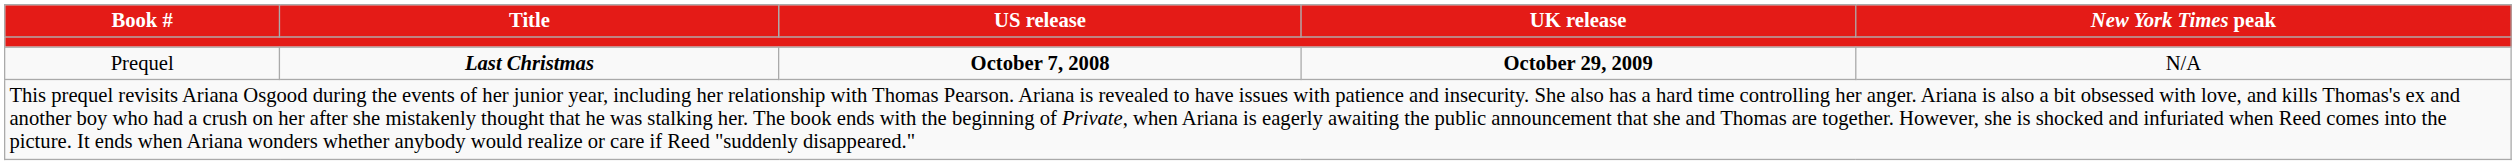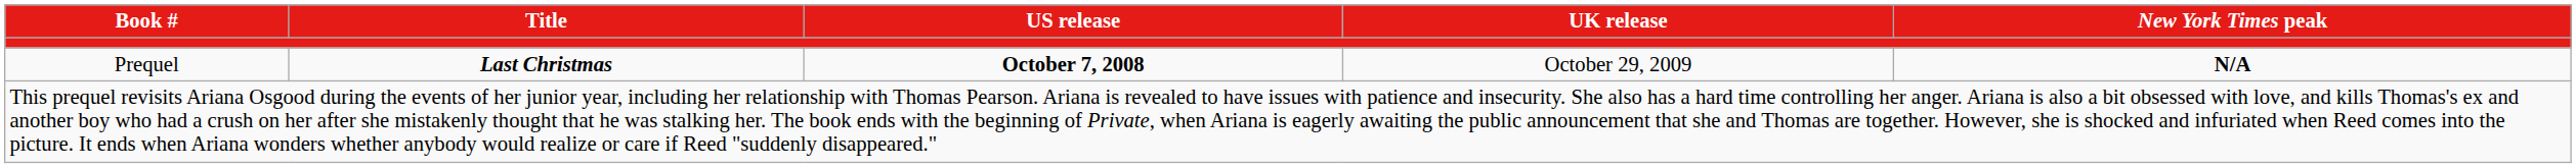Prequel | UK release: bold -> normal
Prequel | New York Times peak: normal -> bold
